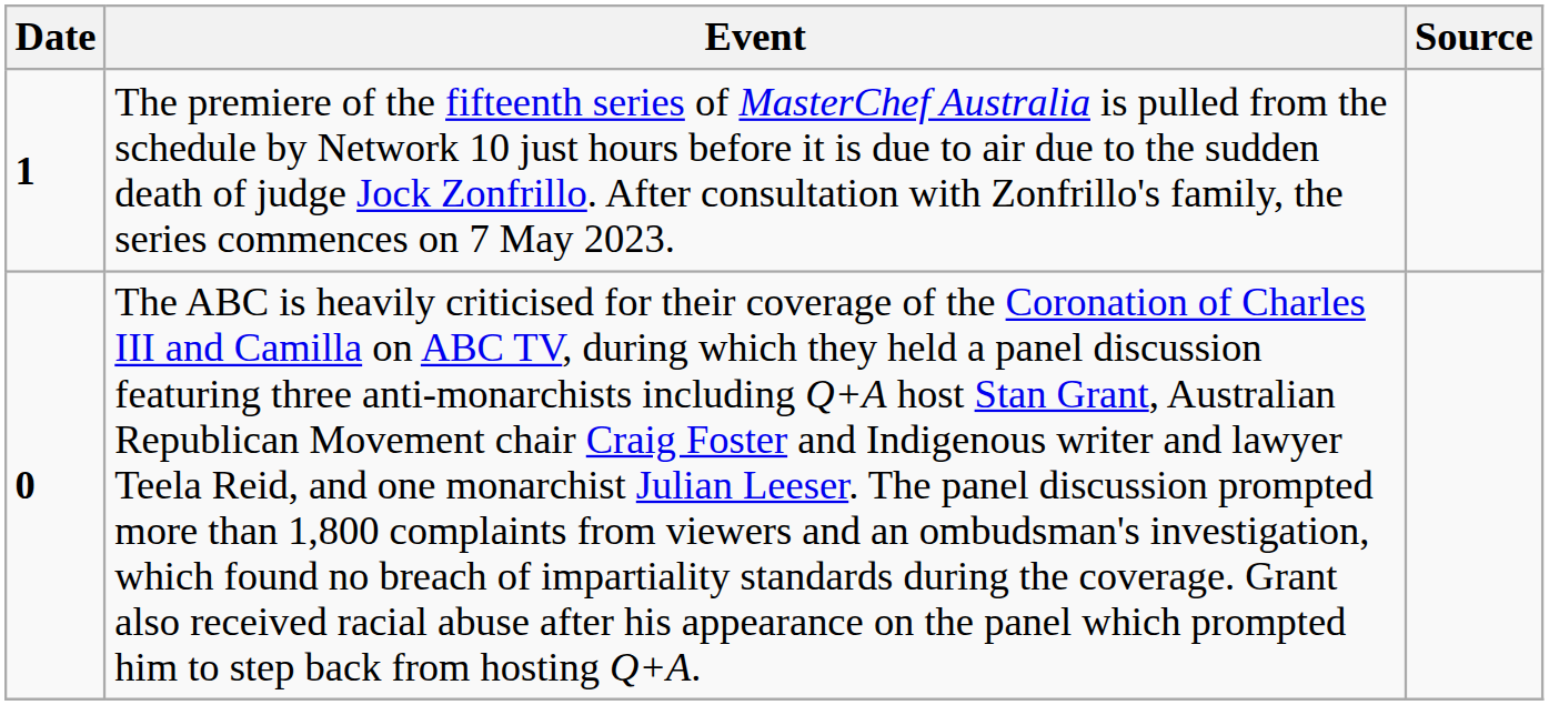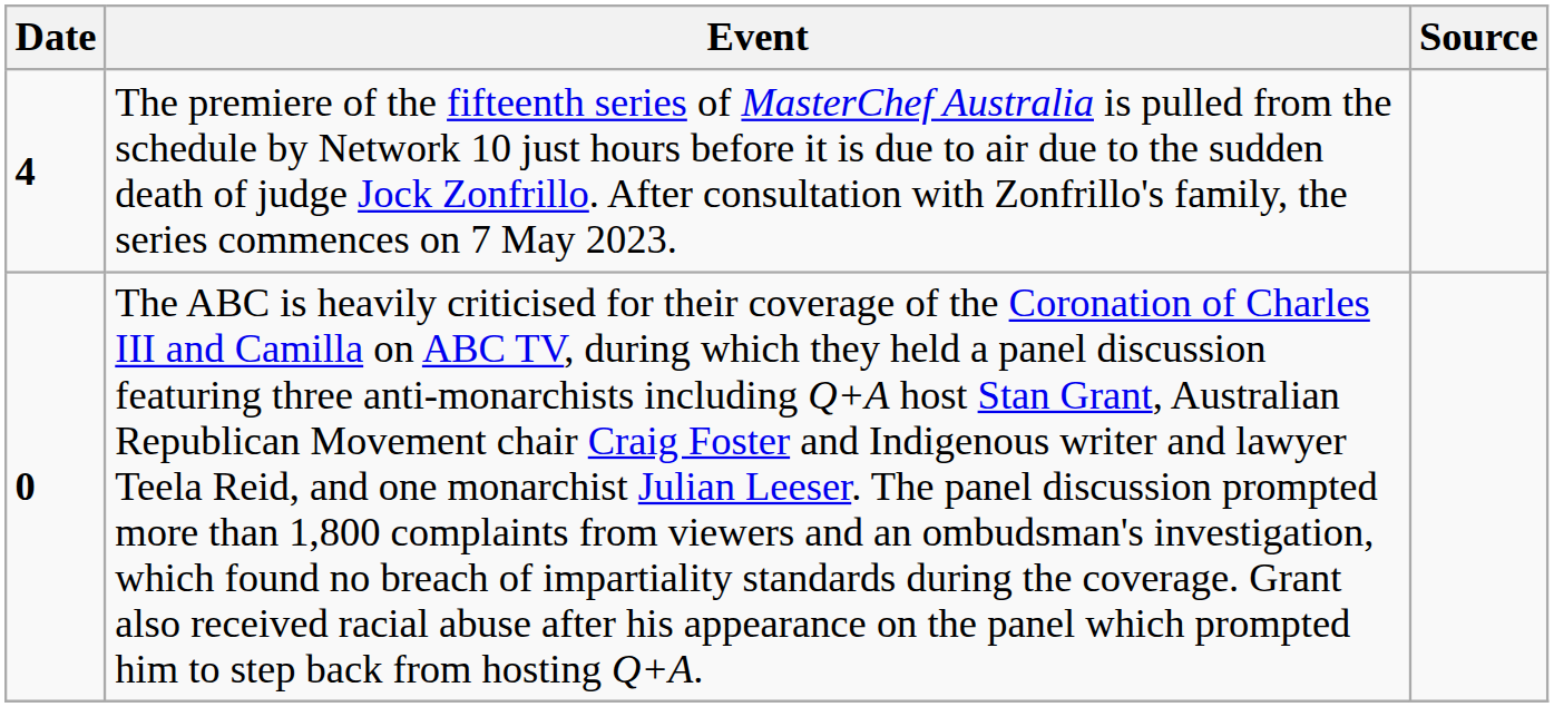row 2 | Date: 1 -> 4
